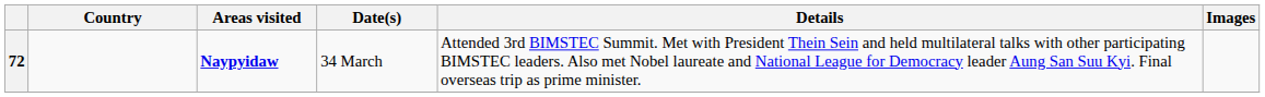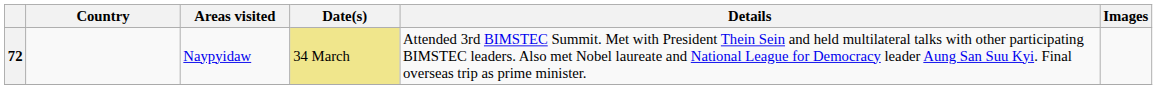72 | Areas visited: bold -> normal
72 | Date(s): no background -> khaki background
